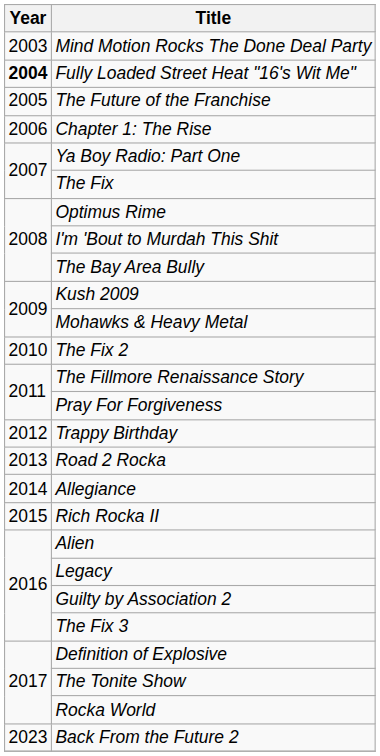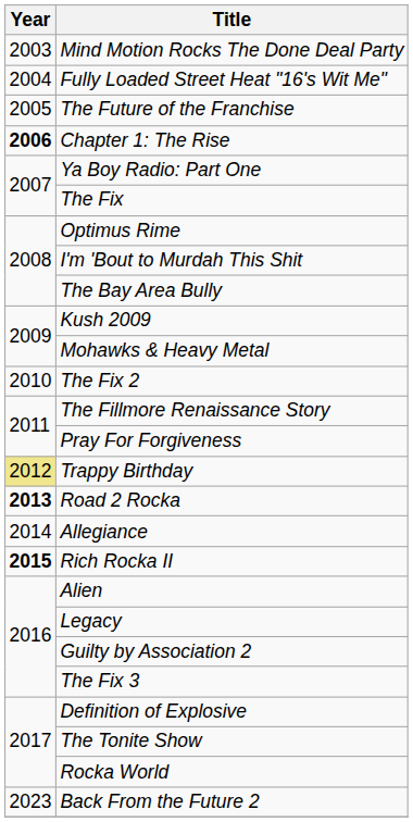Fully Loaded Street Heat "16's Wit Me" | Year: bold -> normal
Chapter 1: The Rise | Year: normal -> bold
Trappy Birthday | Year: no background -> khaki background
Road 2 Rocka | Year: normal -> bold
Rich Rocka II | Year: normal -> bold
